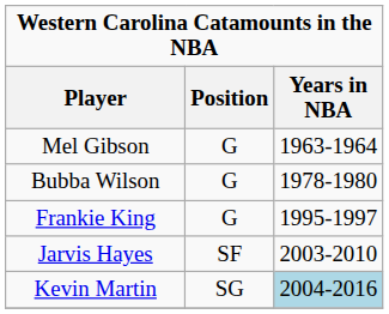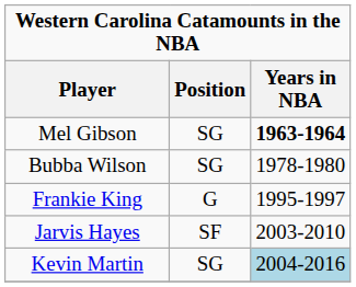Mel Gibson | Position: G -> SG
Mel Gibson | Years in NBA: normal -> bold
Bubba Wilson | Position: G -> SG
